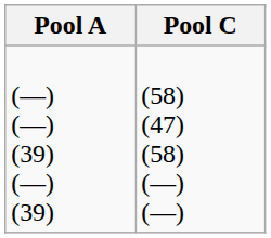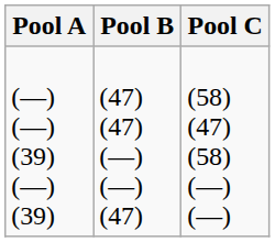+ column: Pool B | (47) (47) (—) (—) (47)
